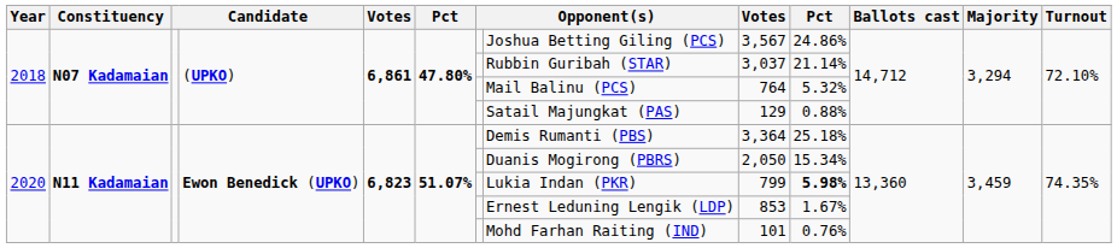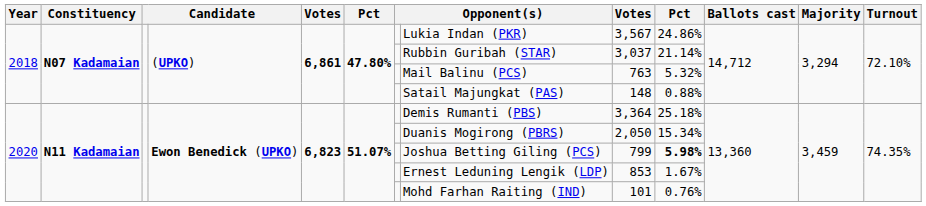row 2 | column 8: Joshua Betting Giling (PCS) -> Lukia Indan (PKR)
row 4 | column 9: 764 -> 763
row 5 | column 9: 129 -> 148
row 8 | column 8: Lukia Indan (PKR) -> Joshua Betting Giling (PCS)
